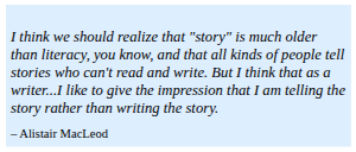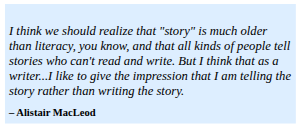row 2 | column 1: normal -> bold
